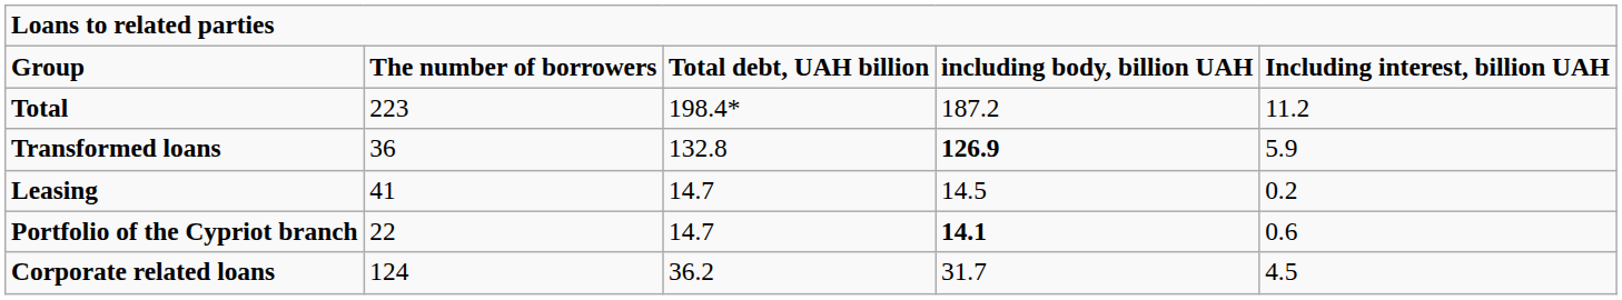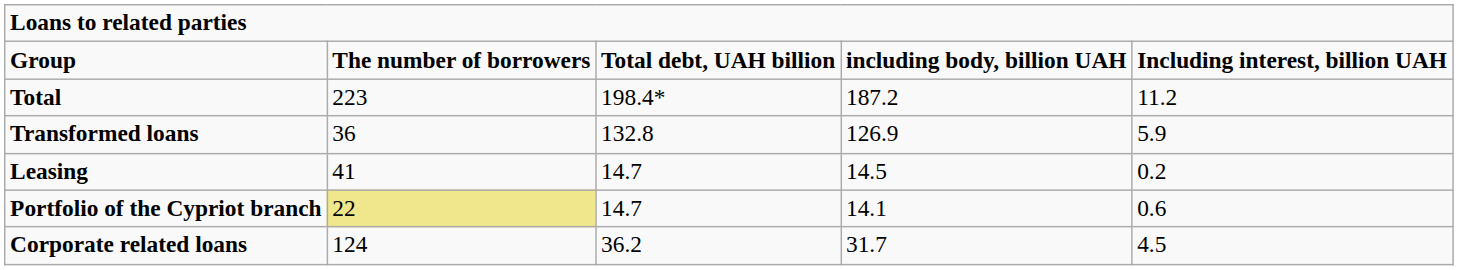Transformed loans | column 4: bold -> normal
Portfolio of the Cypriot branch | column 2: no background -> khaki background
Portfolio of the Cypriot branch | column 4: bold -> normal
